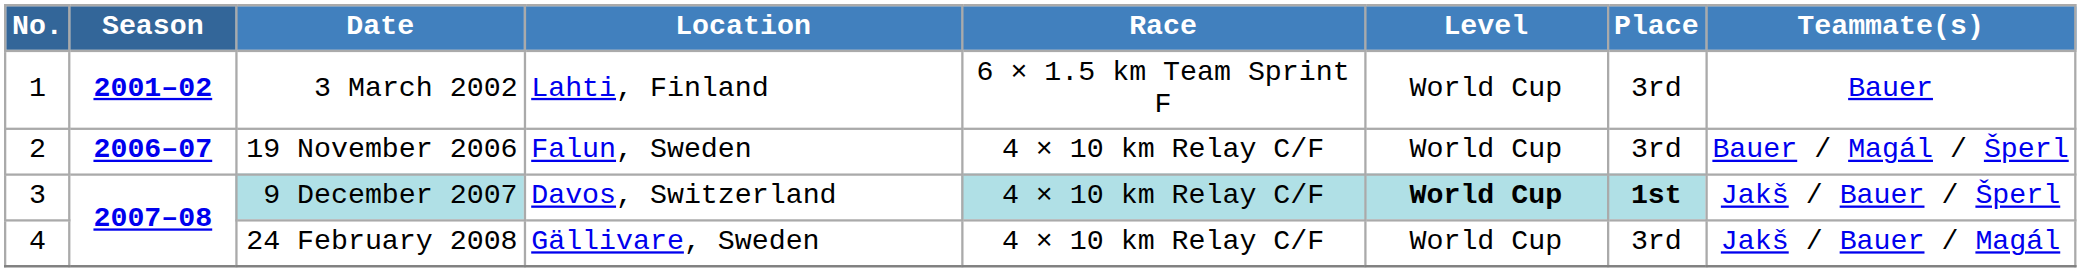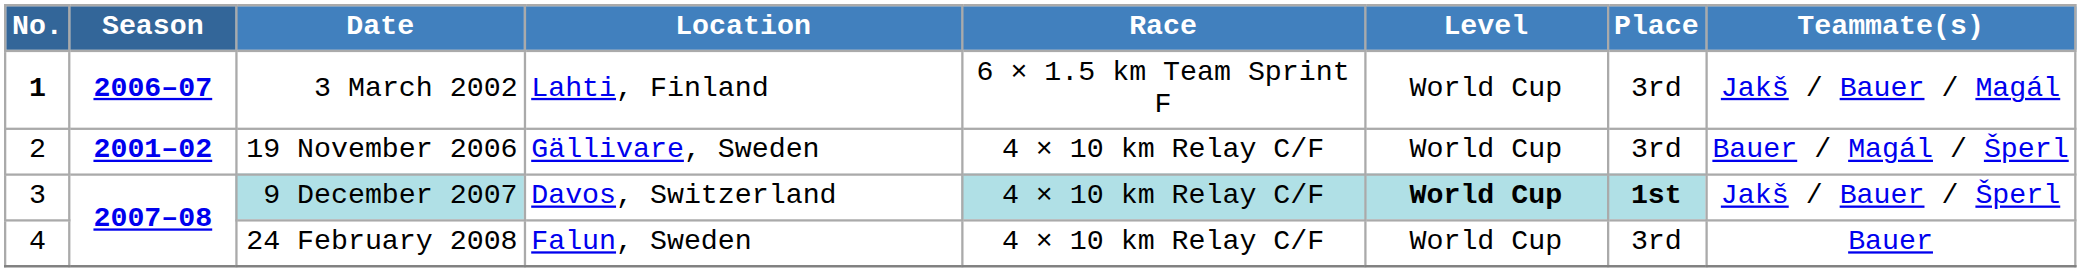3 March 2002 | No.: normal -> bold
3 March 2002 | Season: 2001–02 -> 2006–07
3 March 2002 | Teammate(s): Bauer -> Jakš / Bauer / Magál
19 November 2006 | Season: 2006–07 -> 2001–02
19 November 2006 | Location: Falun, Sweden -> Gällivare, Sweden
24 February 2008 | Location: Gällivare, Sweden -> Falun, Sweden
24 February 2008 | Teammate(s): Jakš / Bauer / Magál -> Bauer
